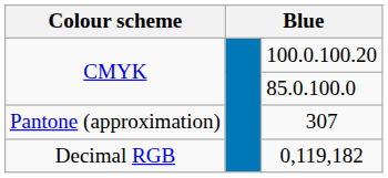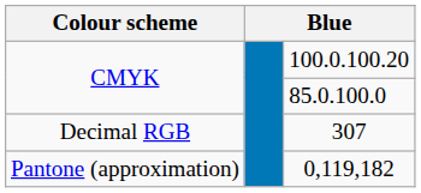307 | Colour scheme: Pantone (approximation) -> Decimal RGB
0,119,182 | Colour scheme: Decimal RGB -> Pantone (approximation)
